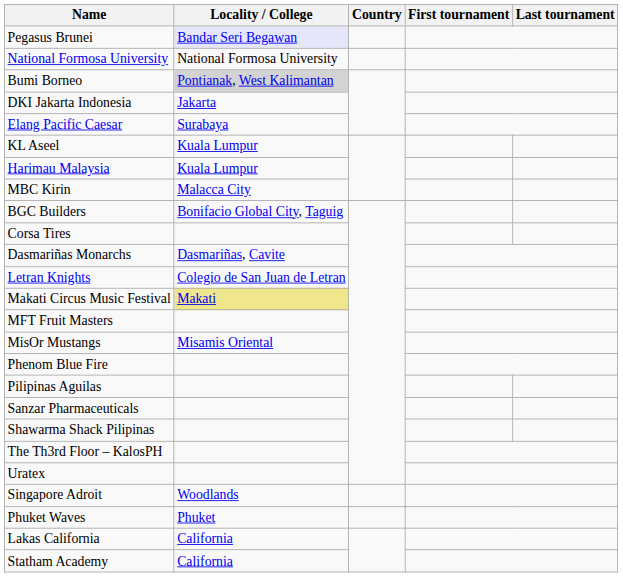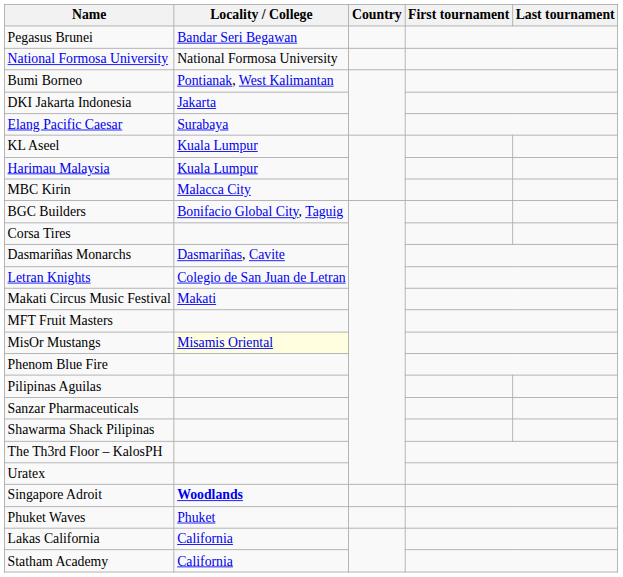Pegasus Brunei | Locality / College: lavender background -> no background
Bumi Borneo | Locality / College: lightgrey background -> no background
Makati Circus Music Festival | Locality / College: khaki background -> no background
MisOr Mustangs | Locality / College: no background -> lightyellow background
Singapore Adroit | Locality / College: normal -> bold
